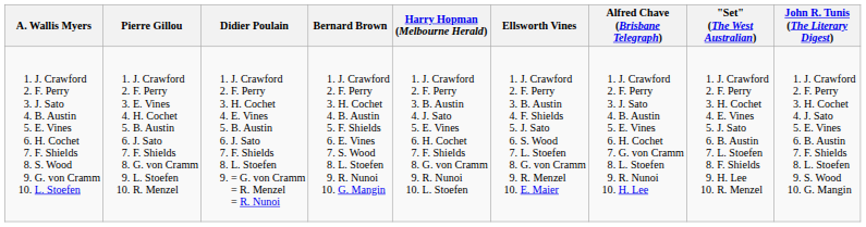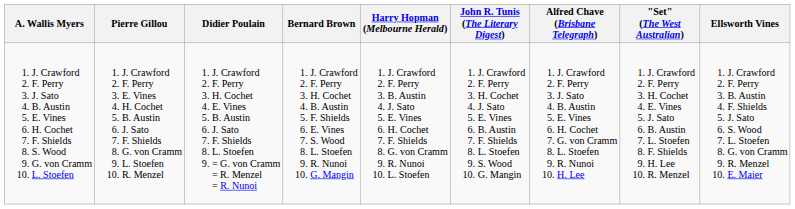columns swapped: John R. Tunis (The Literary Digest) <-> Ellsworth Vines
